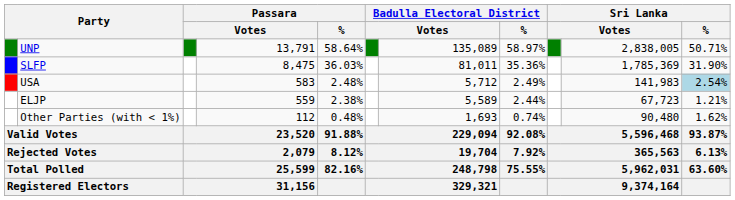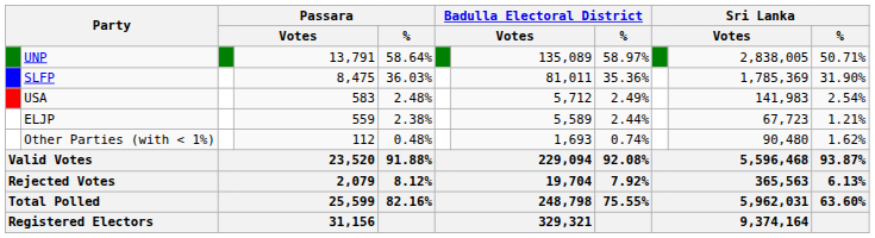USA | Sri Lanka / %: lightblue background -> no background
